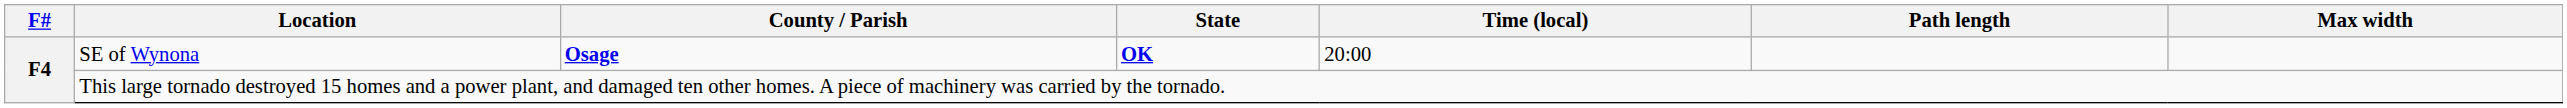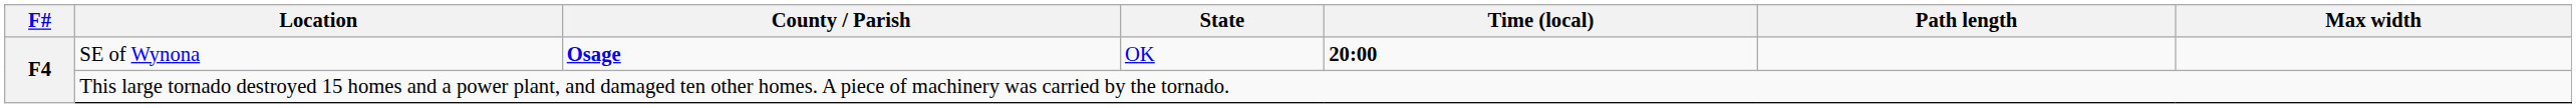SE of Wynona | State: bold -> normal
SE of Wynona | Time (local): normal -> bold
